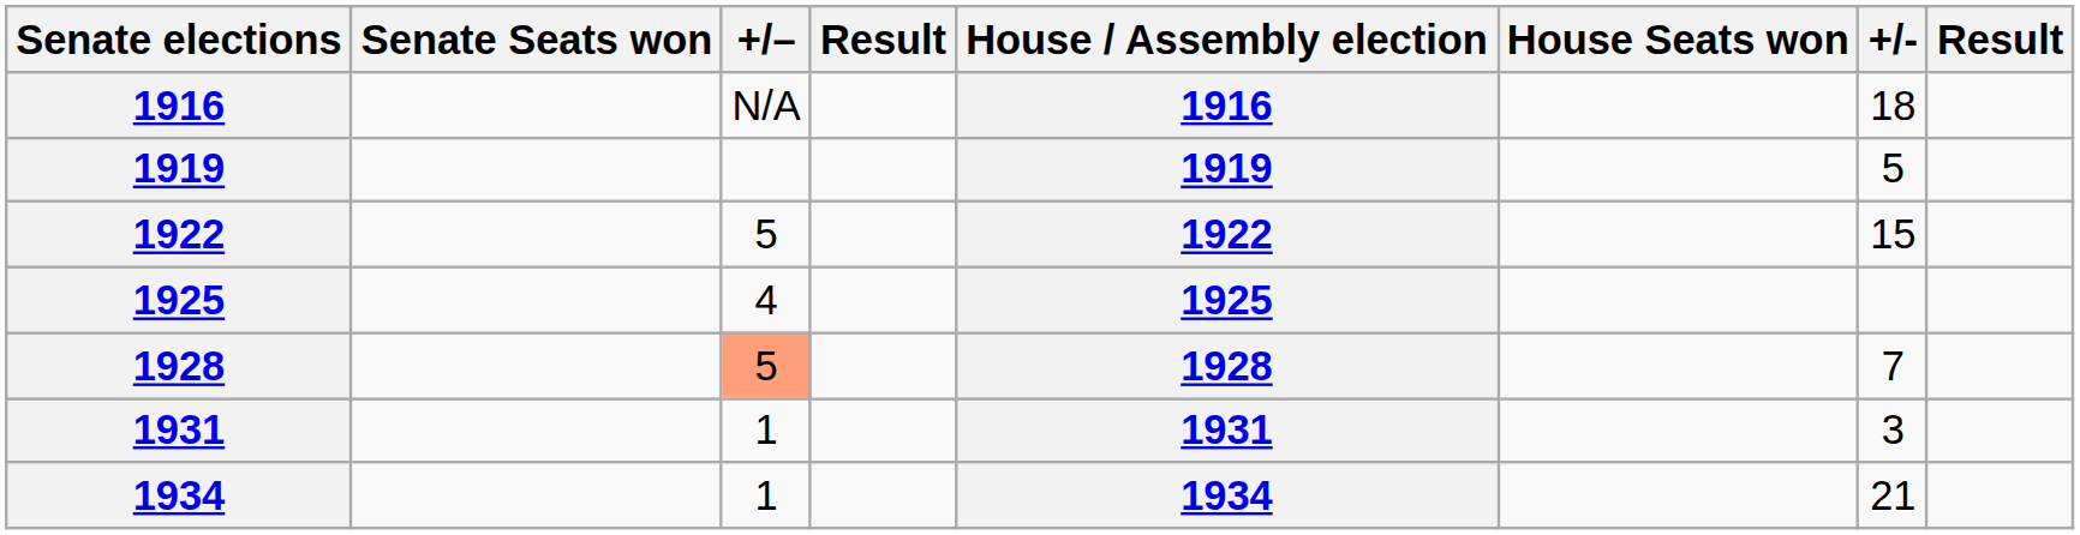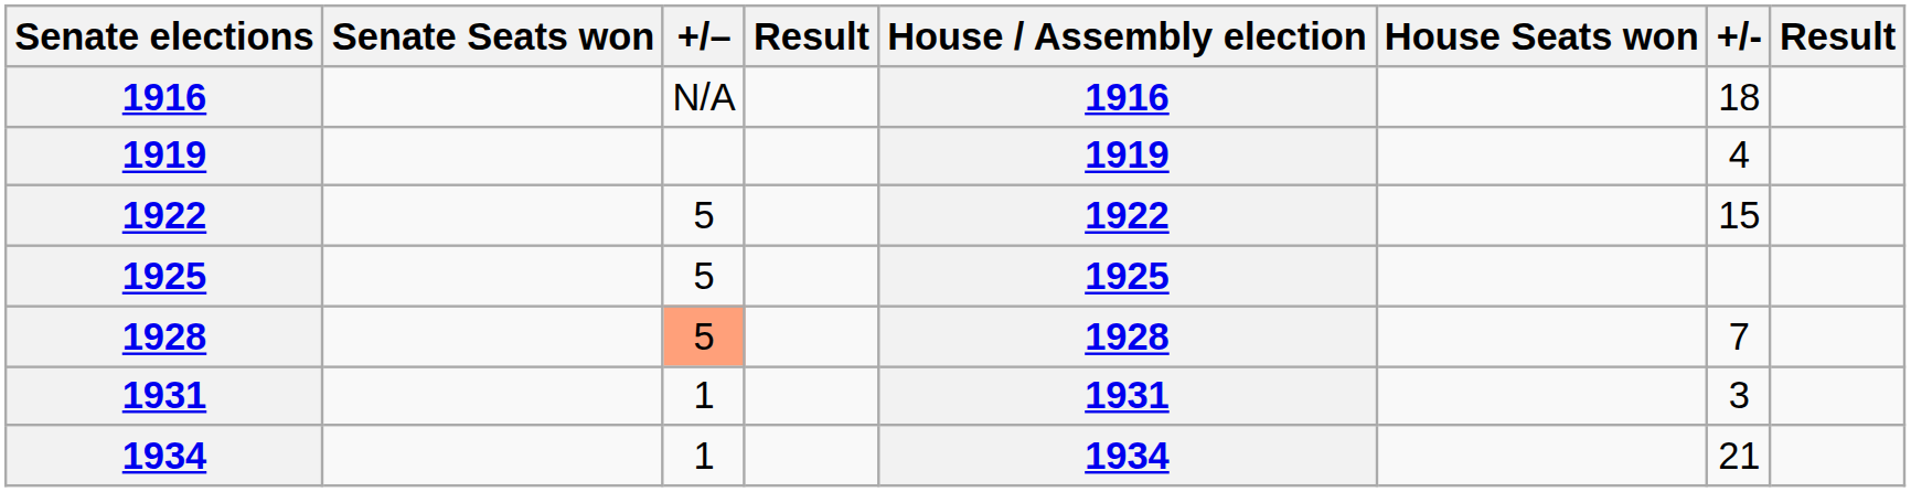row 3 | +/-: 5 -> 4
row 5 | +/–: 4 -> 5
